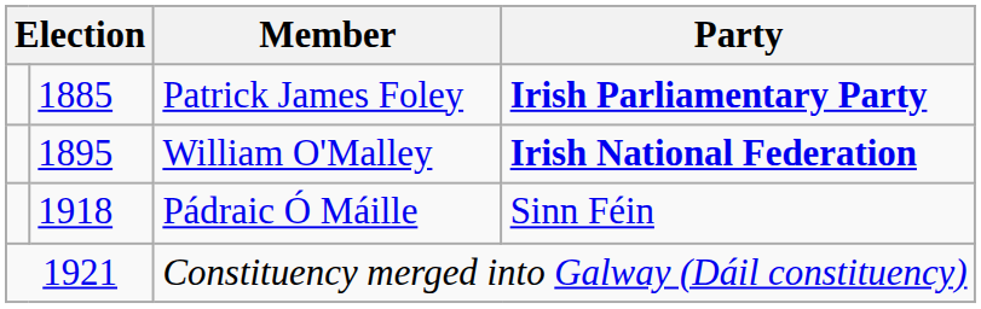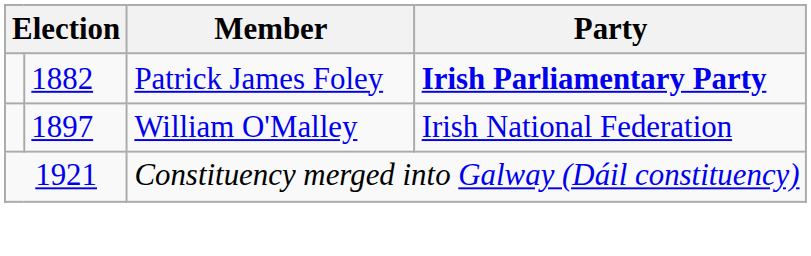Patrick James Foley | column 2: 1885 -> 1882
William O'Malley | column 2: 1895 -> 1897
William O'Malley | Party: bold -> normal
- row: 1918 | Pádraic Ó Máille | Sinn Féin
